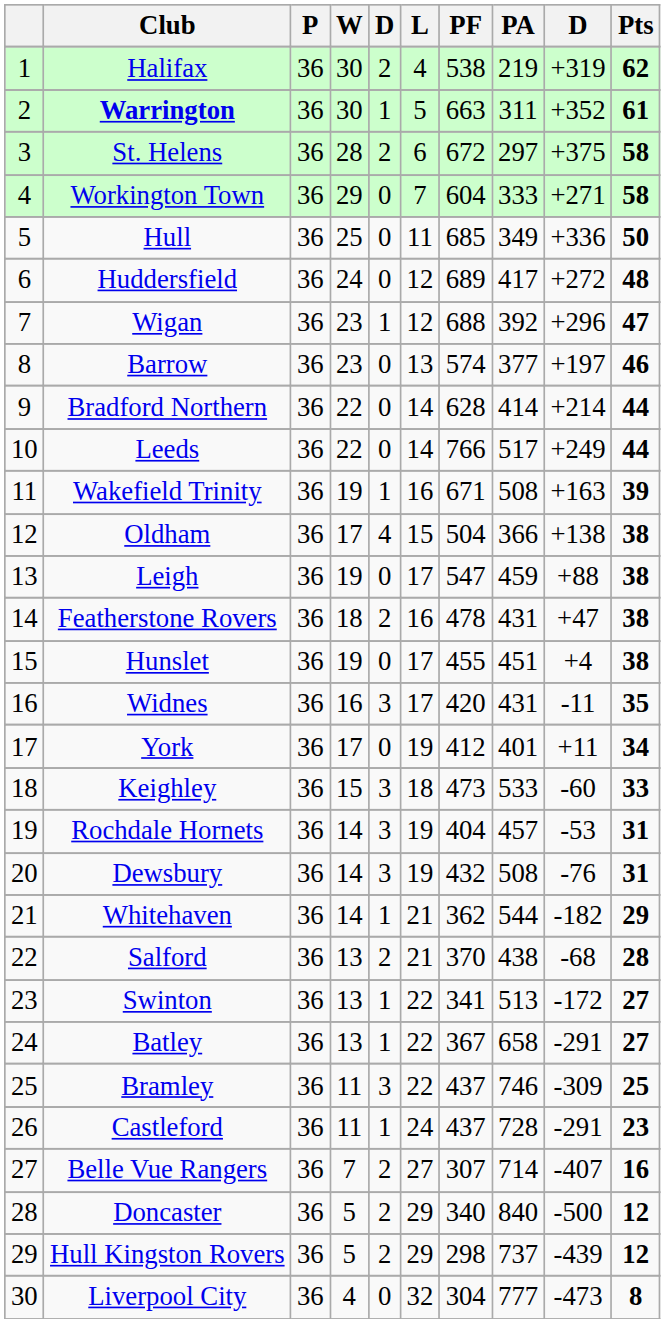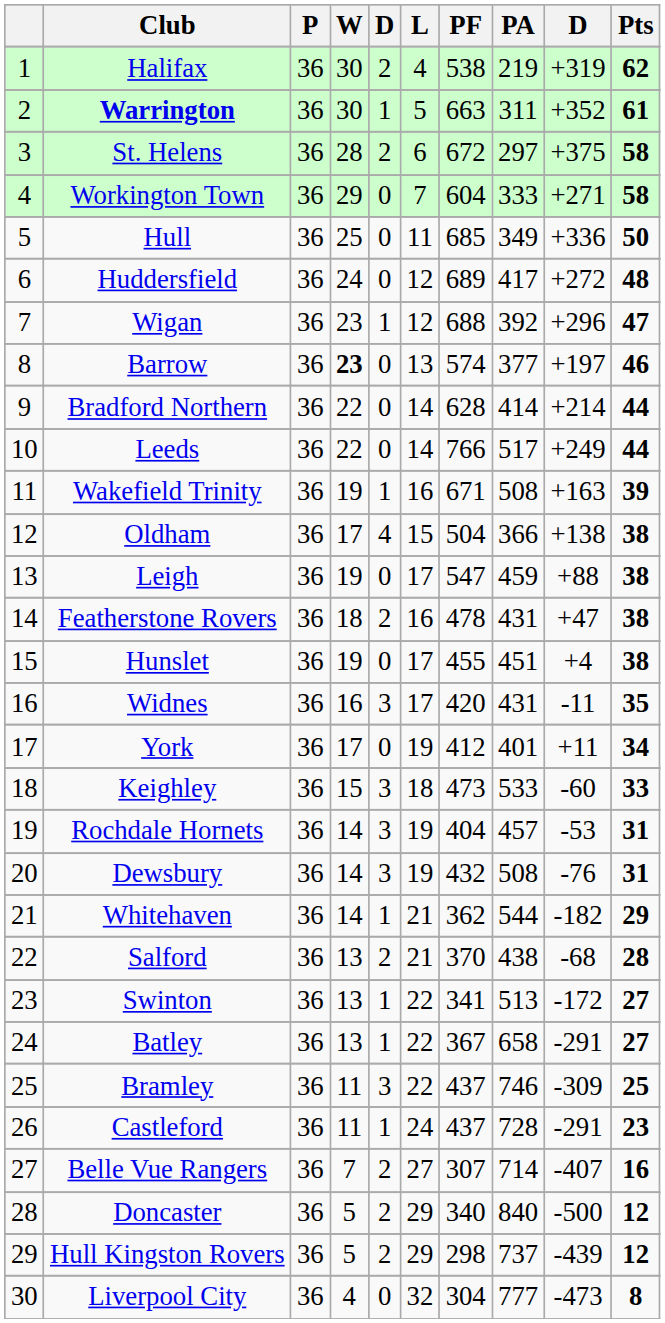Barrow | W: normal -> bold
